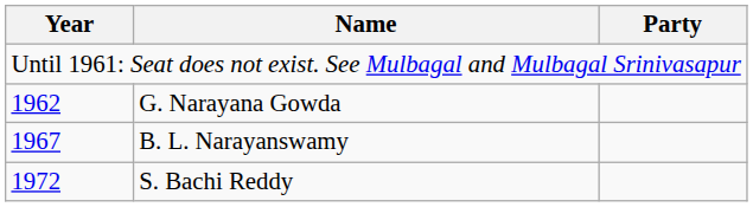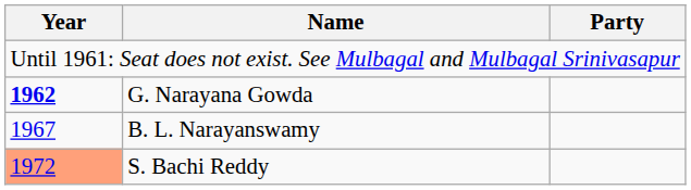G. Narayana Gowda | Year: normal -> bold
S. Bachi Reddy | Year: no background -> lightsalmon background
